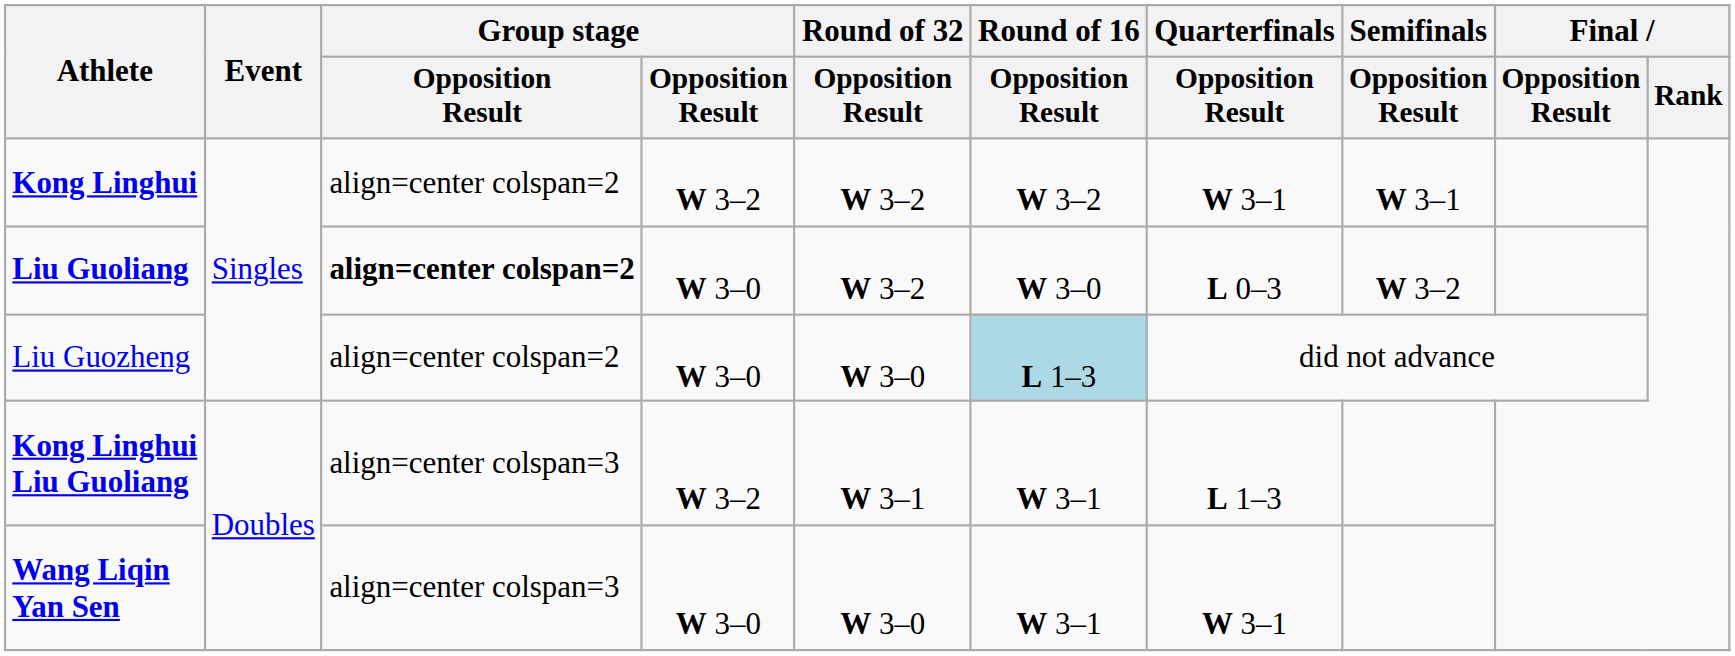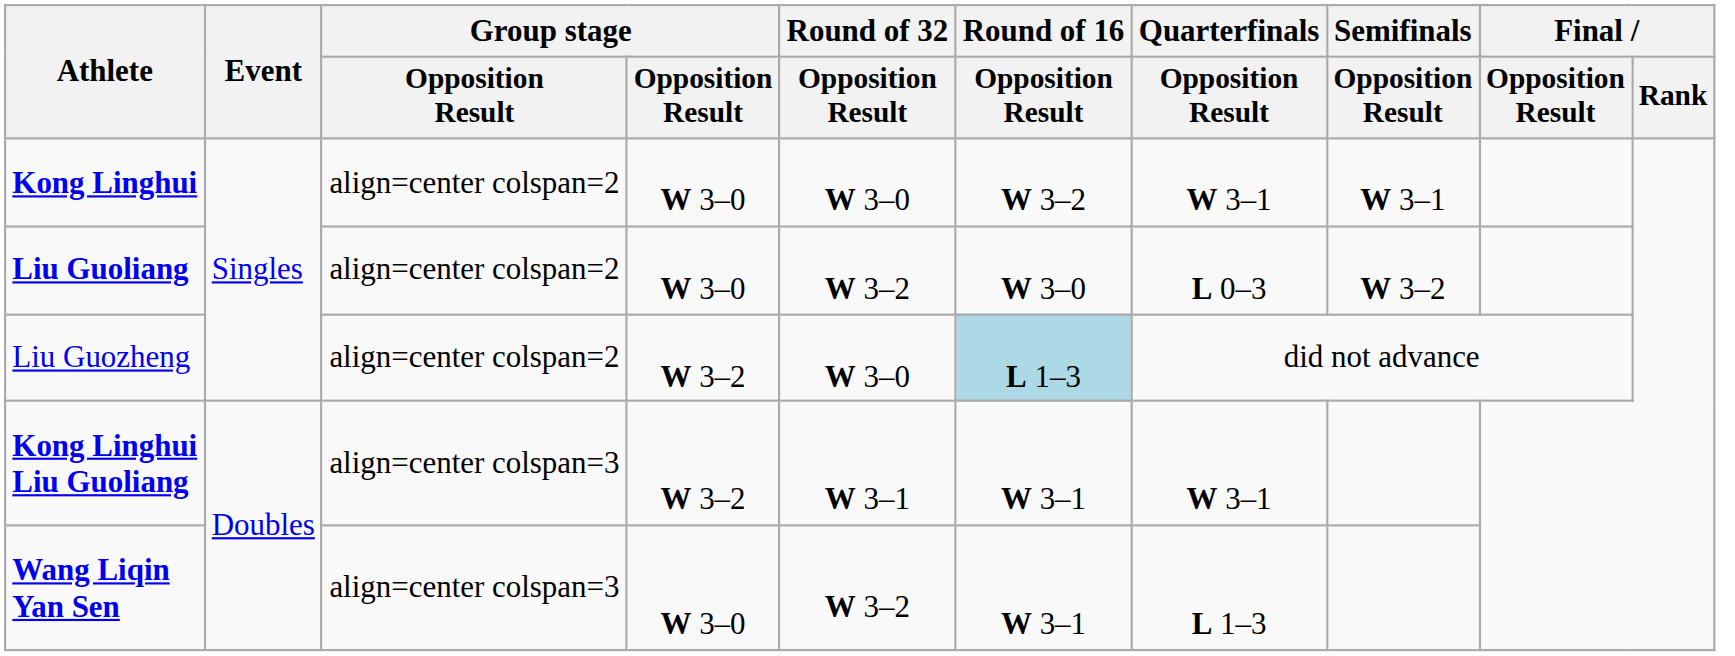Kong Linghui | column 4: W 3–2 -> W 3–0
Kong Linghui | Round of 32 / Opposition Result: W 3–2 -> W 3–0
Liu Guoliang | column 3: bold -> normal
Liu Guozheng | column 4: W 3–0 -> W 3–2
Kong Linghui Liu Guoliang | Quarterfinals / Opposition Result: L 1–3 -> W 3–1
Wang Liqin Yan Sen | Round of 32 / Opposition Result: W 3–0 -> W 3–2
Wang Liqin Yan Sen | Quarterfinals / Opposition Result: W 3–1 -> L 1–3
